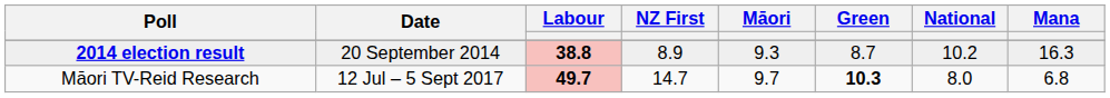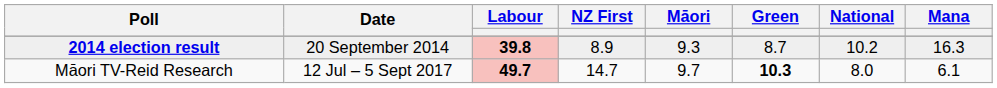2014 election result | Labour: 38.8 -> 39.8
Māori TV-Reid Research | Mana: 6.8 -> 6.1
